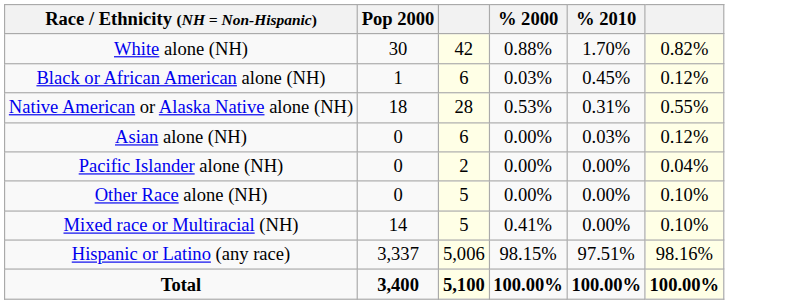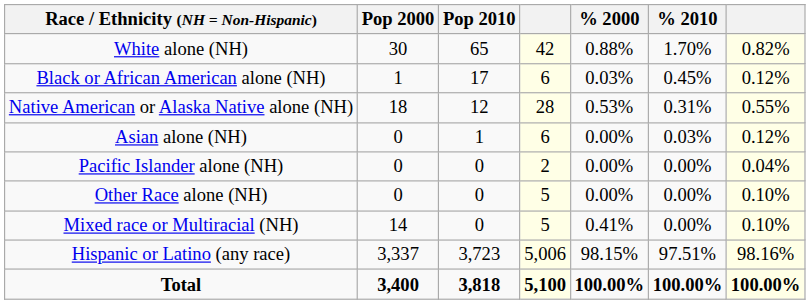+ column: Pop 2010 | 65 | 17 | 12 | 1 | 0 | 0 | 0 | 3,723 | 3,818
